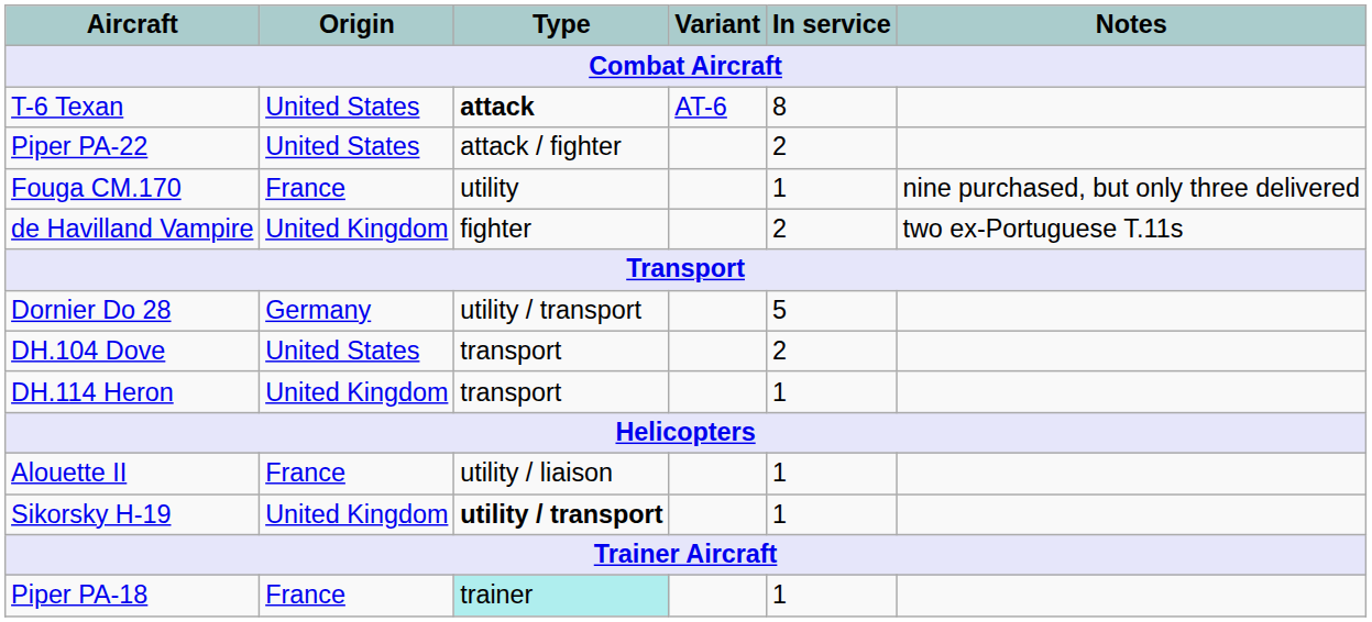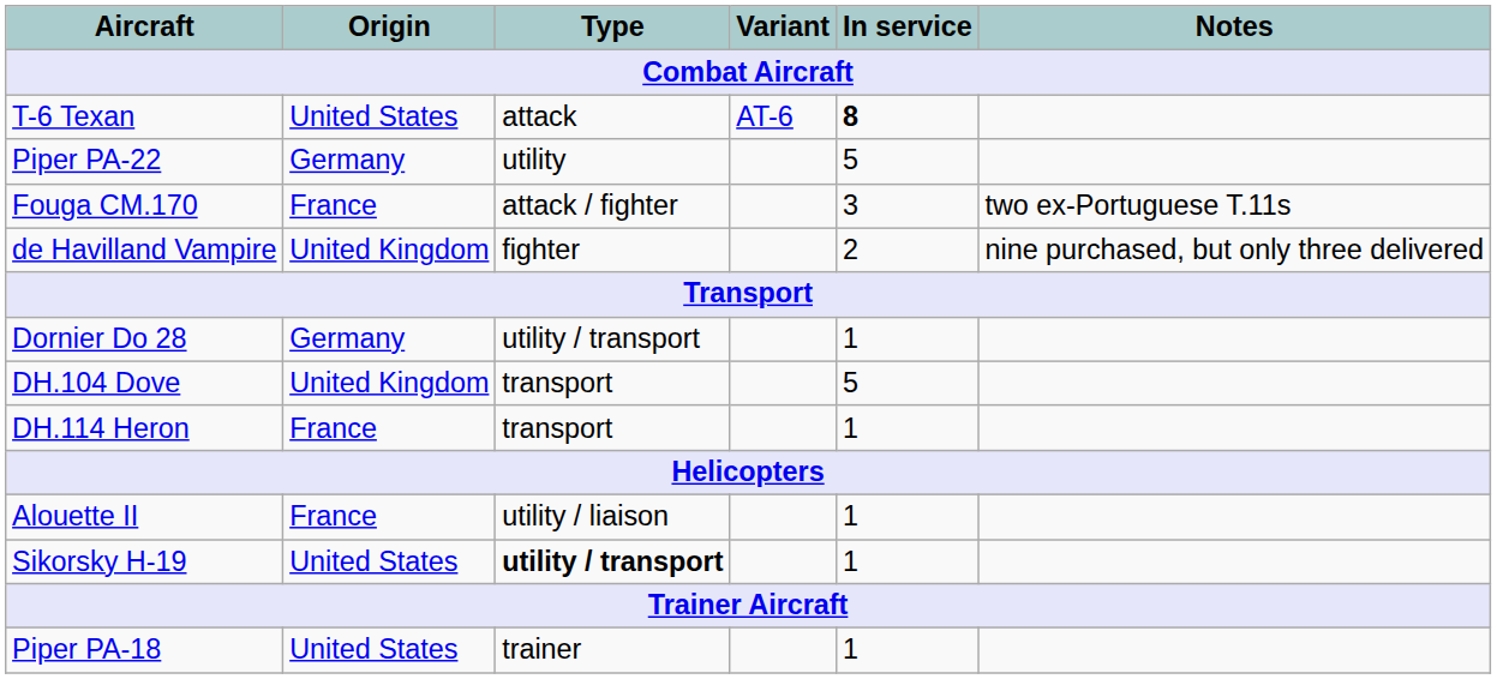T-6 Texan | Type: bold -> normal
T-6 Texan | In service: normal -> bold
Piper PA-22 | Origin: United States -> Germany
Piper PA-22 | Type: attack / fighter -> utility
Piper PA-22 | In service: 2 -> 5
Fouga CM.170 | Type: utility -> attack / fighter
Fouga CM.170 | In service: 1 -> 3
Fouga CM.170 | Notes: nine purchased, but only three delivered -> two ex-Portuguese T.11s
de Havilland Vampire | Notes: two ex-Portuguese T.11s -> nine purchased, but only three delivered
Dornier Do 28 | In service: 5 -> 1
DH.104 Dove | Origin: United States -> United Kingdom
DH.104 Dove | In service: 2 -> 5
DH.114 Heron | Origin: United Kingdom -> France
Sikorsky H-19 | Origin: United Kingdom -> United States
Piper PA-18 | Origin: France -> United States
Piper PA-18 | Type: paleturquoise background -> no background
